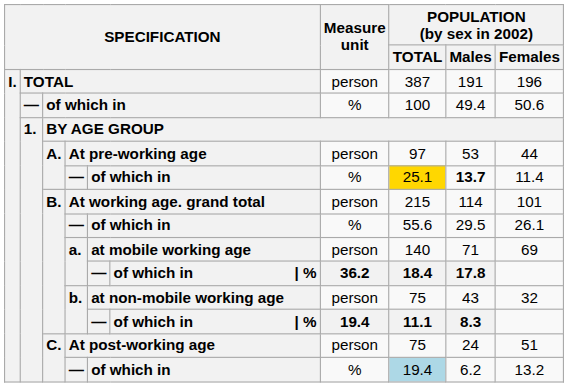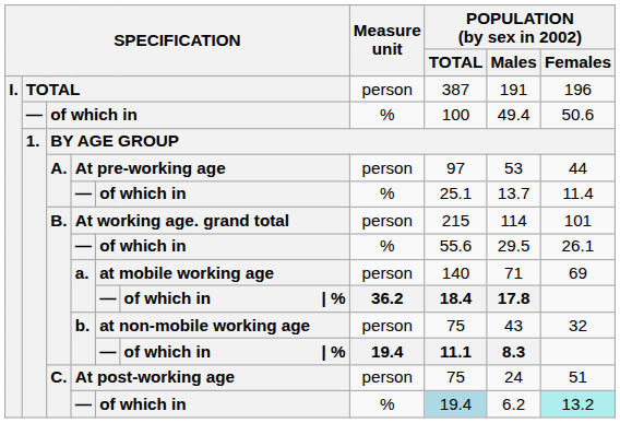A. / — | POPULATION (by sex in 2002) / TOTAL: gold background -> no background
A. / — | POPULATION (by sex in 2002) / Males: bold -> normal
C. / — | POPULATION (by sex in 2002) / Females: no background -> paleturquoise background
